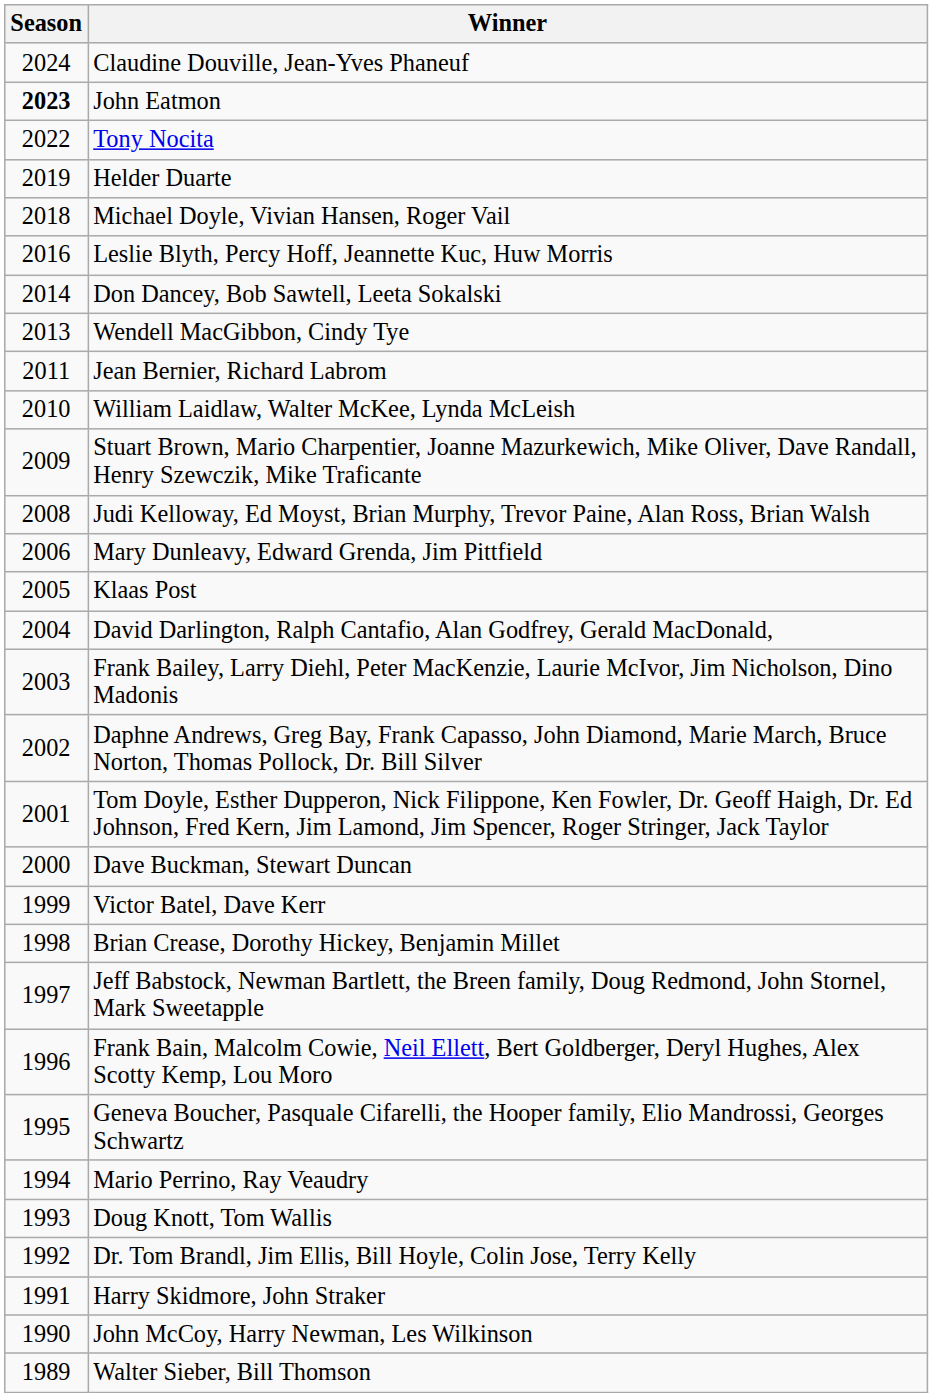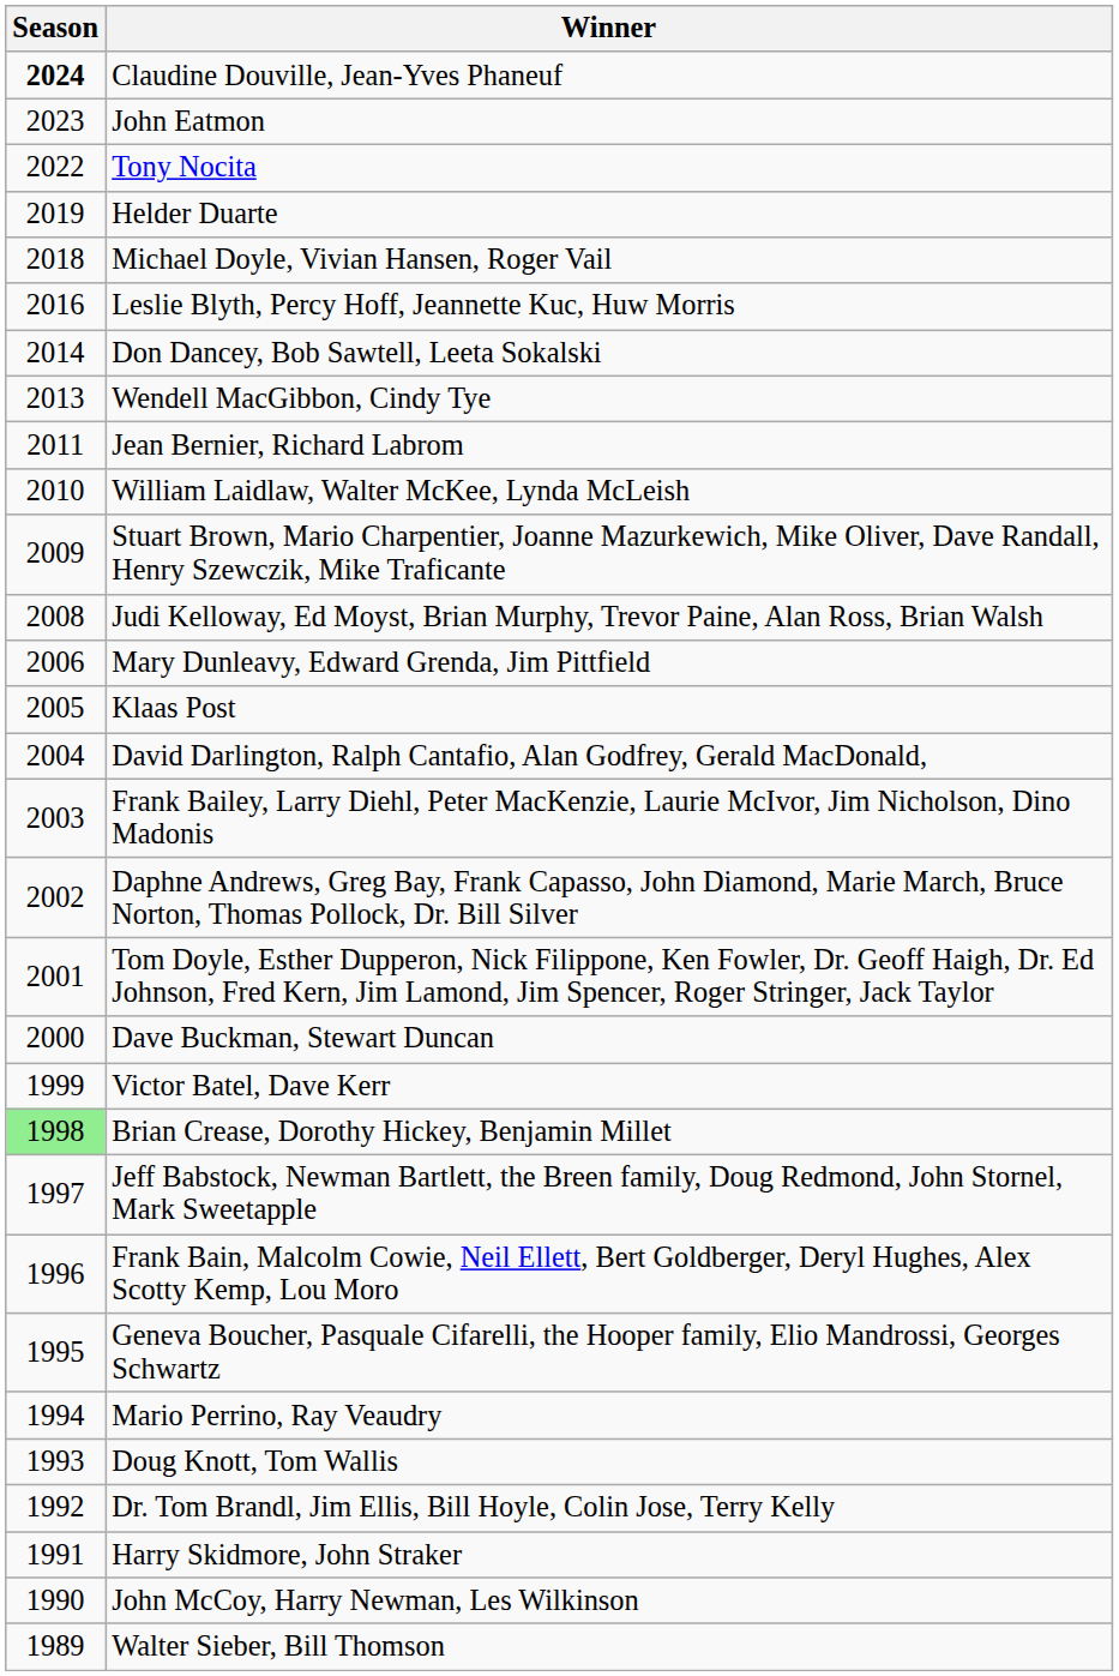Claudine Douville, Jean-Yves Phaneuf | Season: normal -> bold
John Eatmon | Season: bold -> normal
Brian Crease, Dorothy Hickey, Benjamin Millet | Season: no background -> lightgreen background
